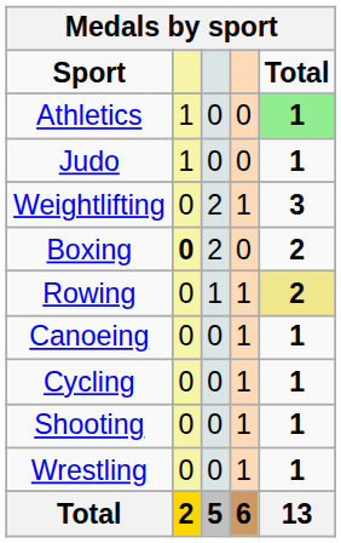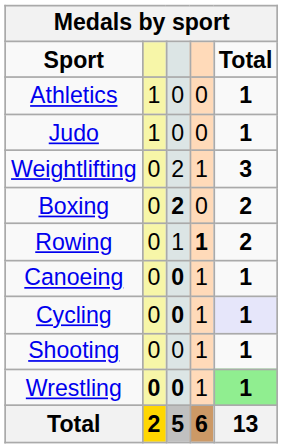Athletics | Total: lightgreen background -> no background
Boxing | column 2: bold -> normal
Boxing | column 3: normal -> bold
Rowing | column 4: normal -> bold
Rowing | Total: khaki background -> no background
Canoeing | column 3: normal -> bold
Cycling | column 3: normal -> bold
Cycling | Total: no background -> lavender background
Wrestling | column 2: normal -> bold
Wrestling | column 3: normal -> bold
Wrestling | Total: no background -> lightgreen background
